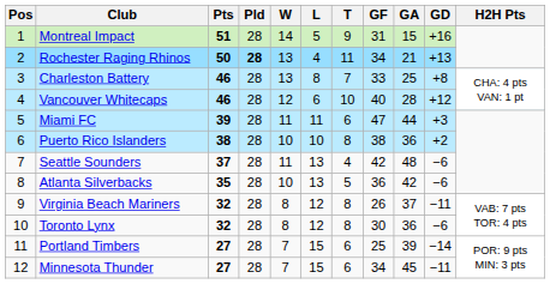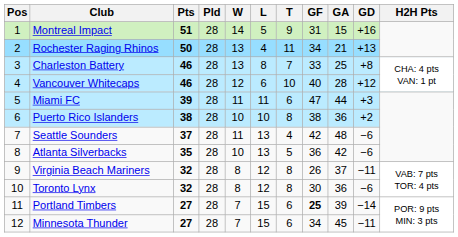Rochester Raging Rhinos | Pld: bold -> normal
Portland Timbers | GF: normal -> bold
